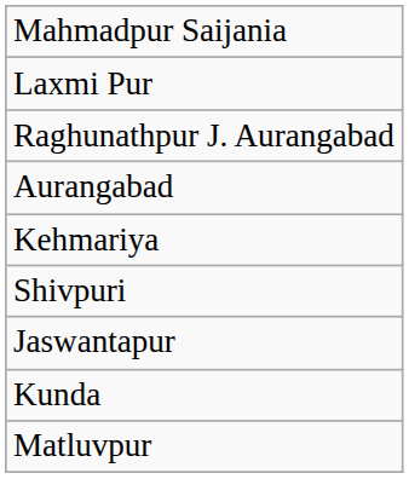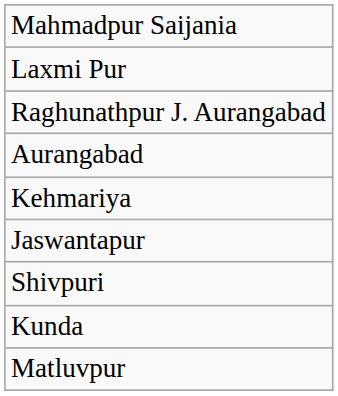row 6 | column 1: Shivpuri -> Jaswantapur
row 7 | column 1: Jaswantapur -> Shivpuri
